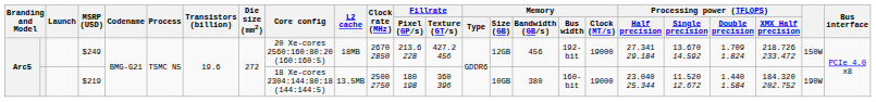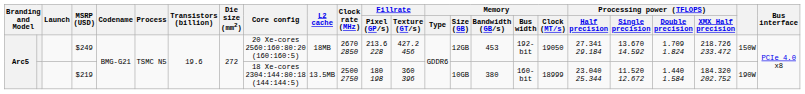$249 | Memory / Bandwidth (GB/s): 456 -> 453
$249 | Memory / Clock (MT/s): 19000 -> 19050
$219 | Memory / Clock (MT/s): 19000 -> 18999
